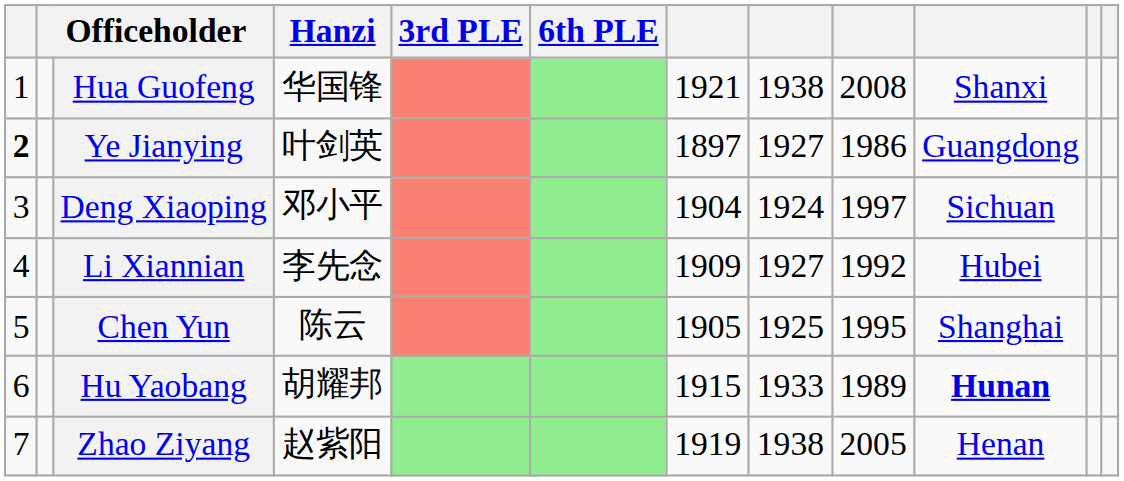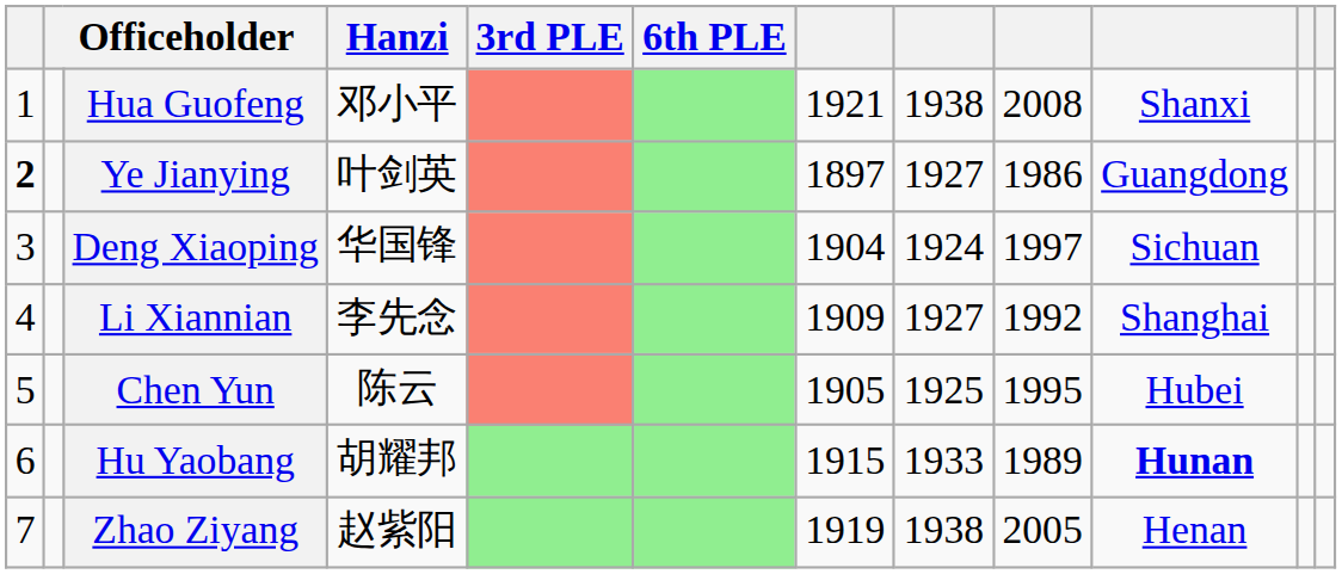Hua Guofeng | Hanzi: 华国锋 -> 邓小平
Deng Xiaoping | Hanzi: 邓小平 -> 华国锋
Li Xiannian | column 10: Hubei -> Shanghai
Chen Yun | column 10: Shanghai -> Hubei
